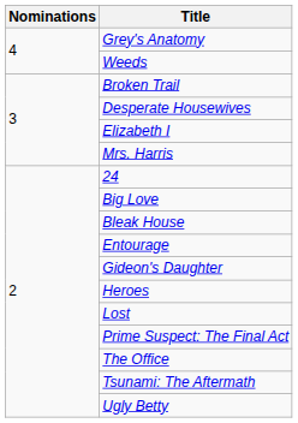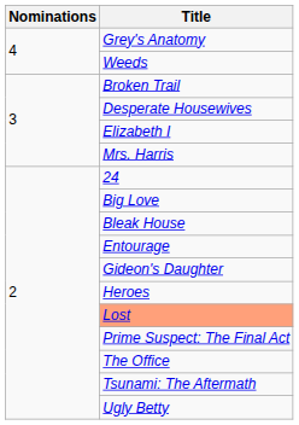Lost | Title: no background -> lightsalmon background
